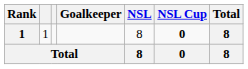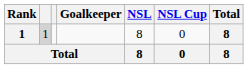row 2 | column 2: no background -> lightgrey background
row 2 | NSL Cup: bold -> normal
